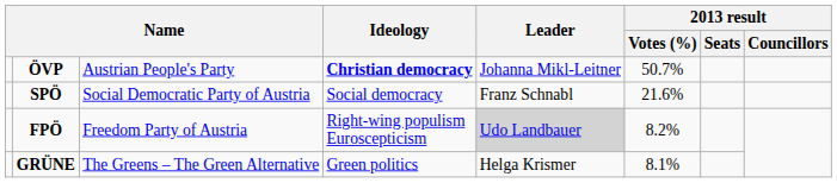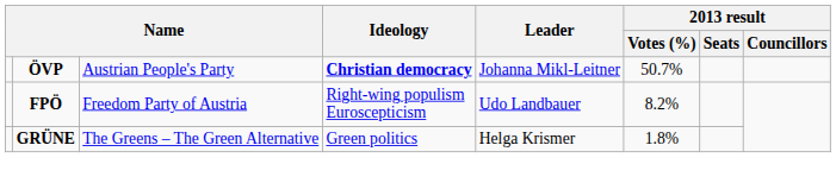- row: SPÖ | Social Democratic Party of Austria | Social democracy | Franz Schnabl | 21.6%
FPÖ | Leader: lightgrey background -> no background
GRÜNE | 2013 result / Votes (%): 8.1% -> 1.8%
